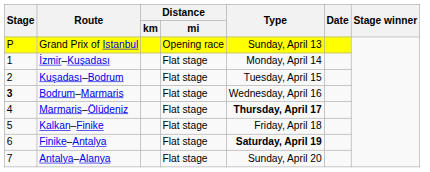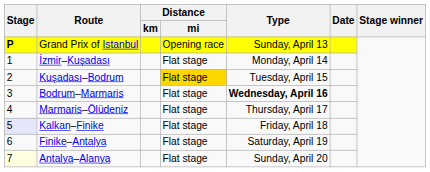Grand Prix of Istanbul | Stage: normal -> bold
Kuşadası–Bodrum | Distance / mi: no background -> gold background
Bodrum–Marmaris | Stage: bold -> normal
Bodrum–Marmaris | Type: normal -> bold
Marmaris–Ölüdeniz | Type: bold -> normal
Kalkan–Finike | Stage: no background -> lavender background
Finike–Antalya | Type: bold -> normal
Antalya–Alanya | Stage: no background -> lightyellow background
